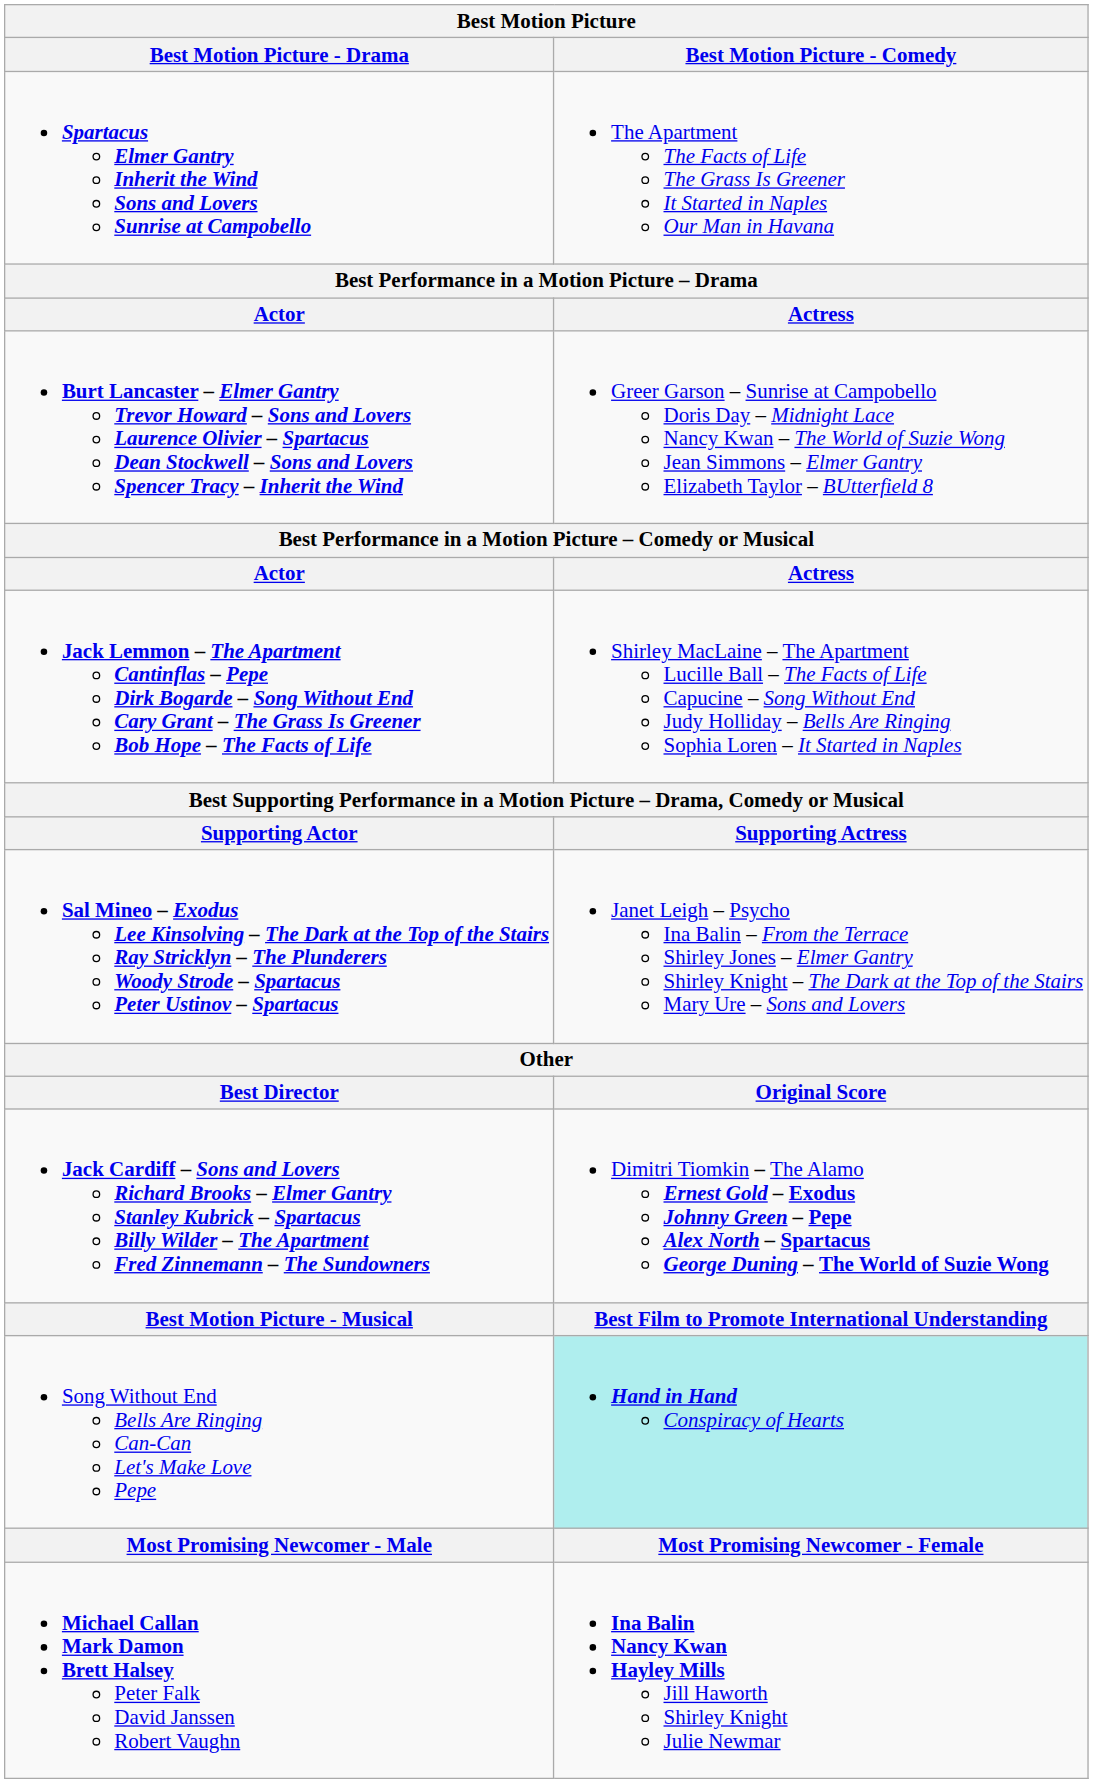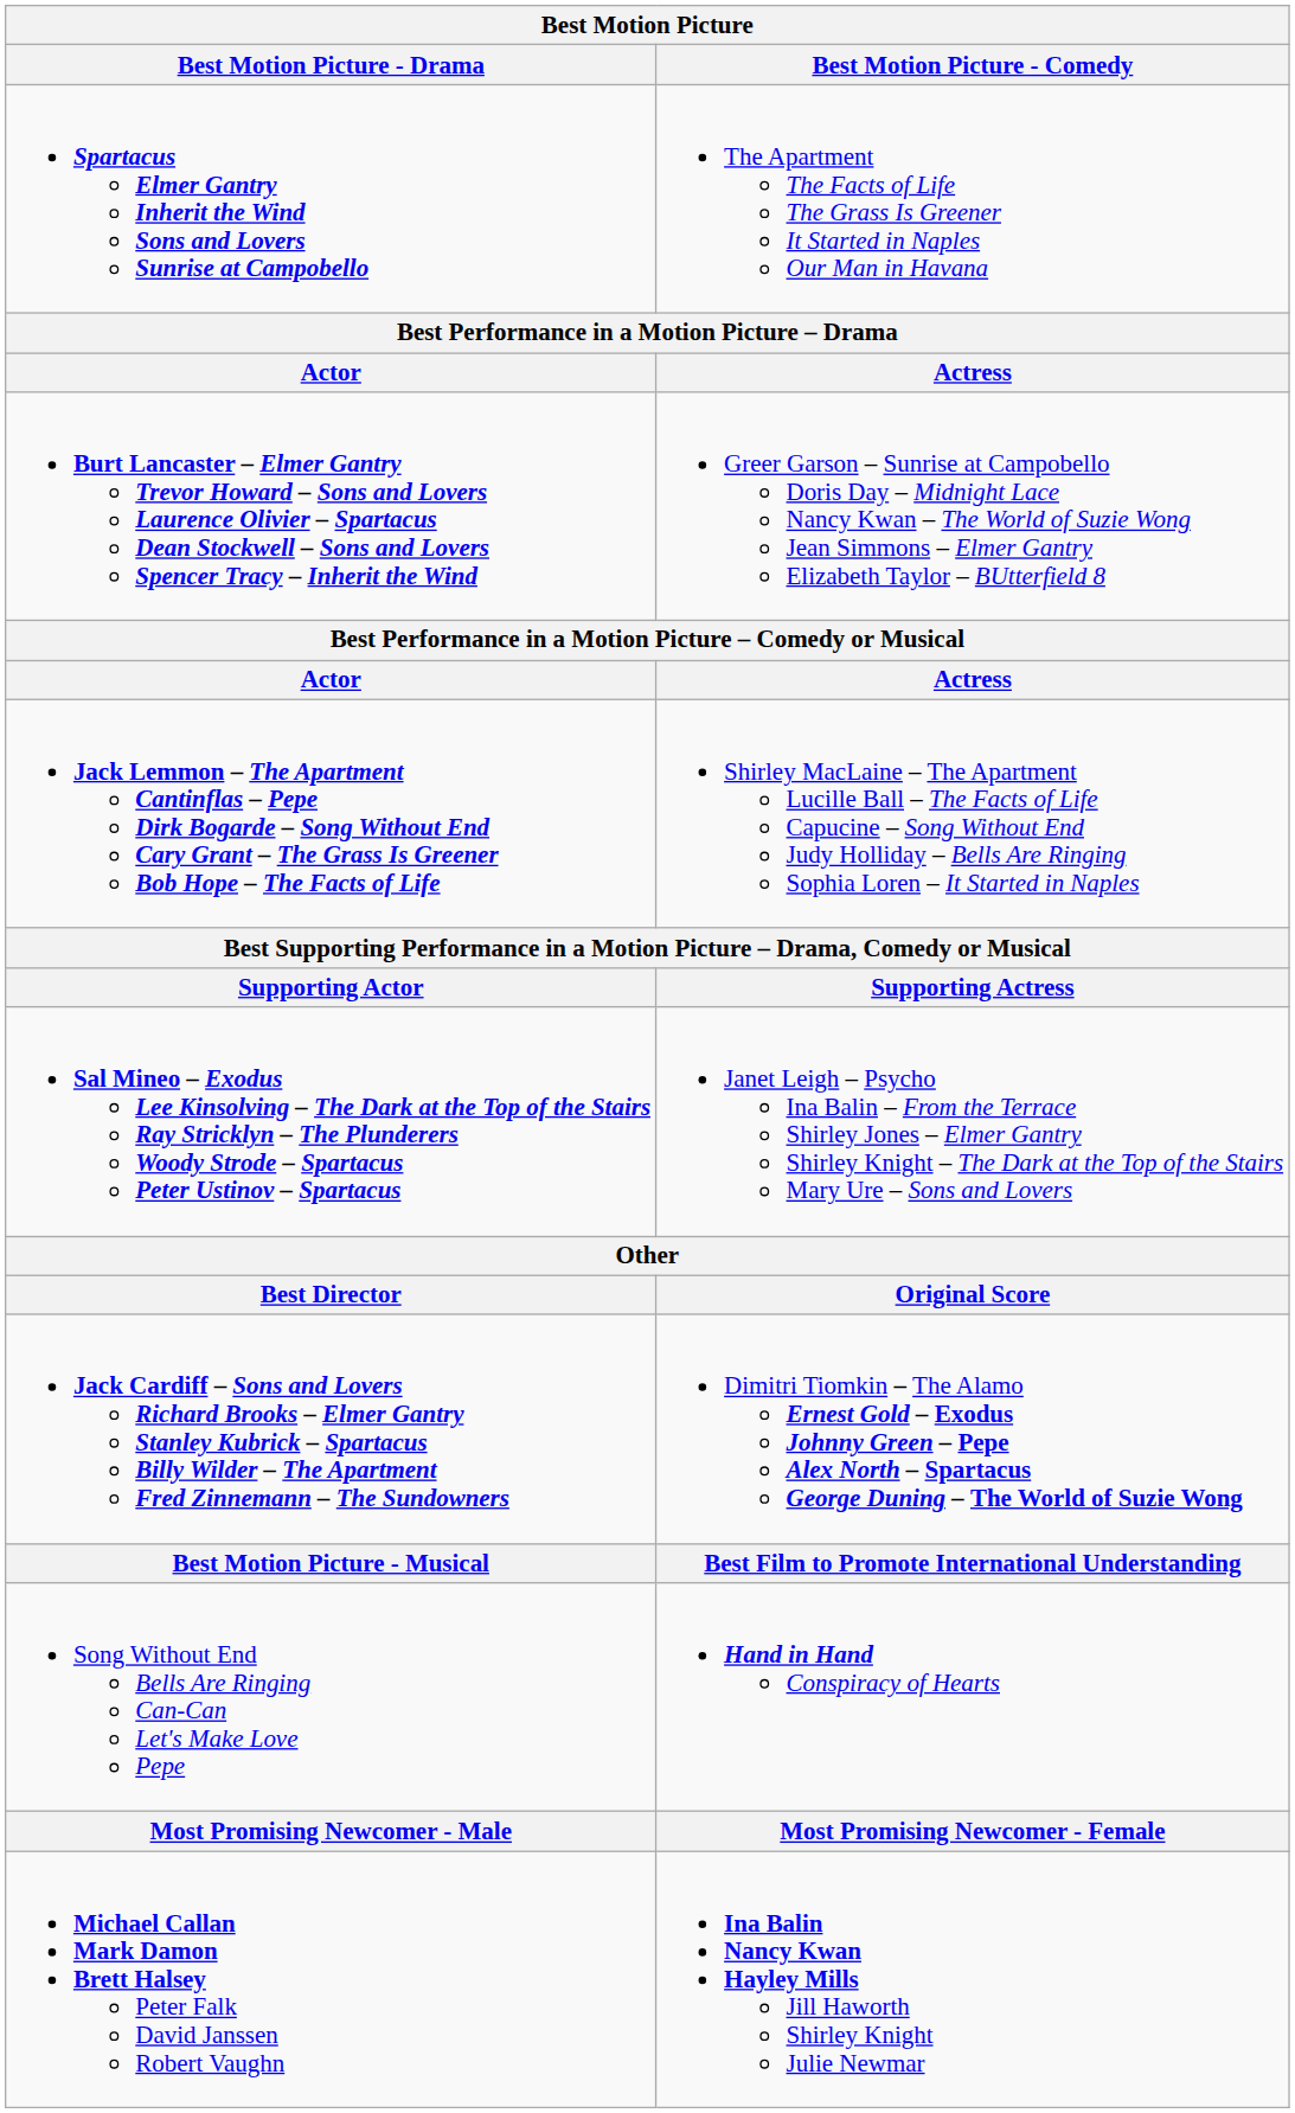row 17 | Best Motion Picture - Comedy: paleturquoise background -> no background
